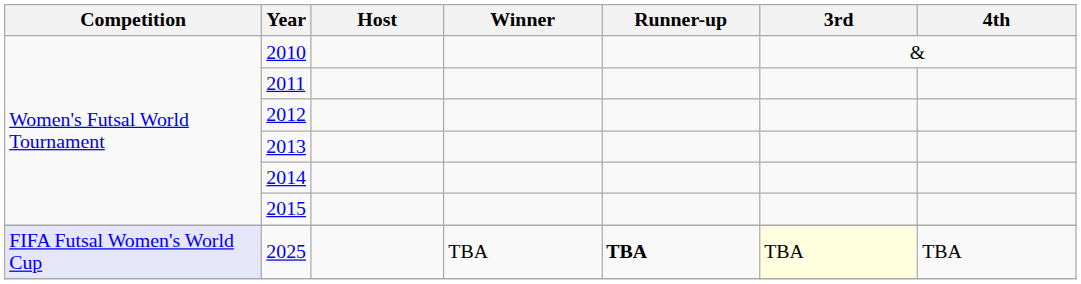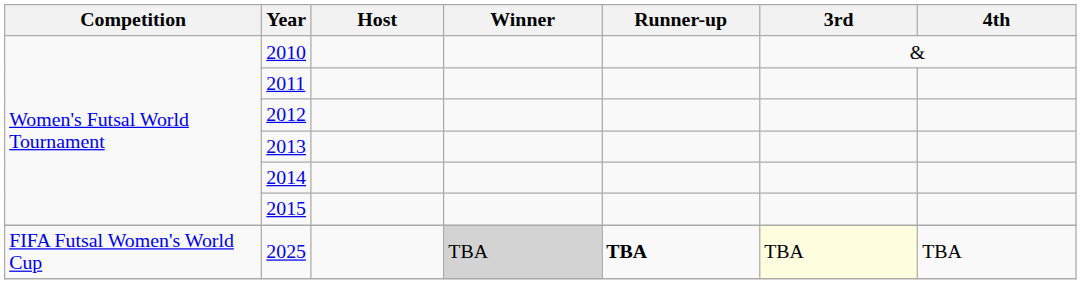2025 | Competition: lavender background -> no background
2025 | Winner: no background -> lightgrey background
